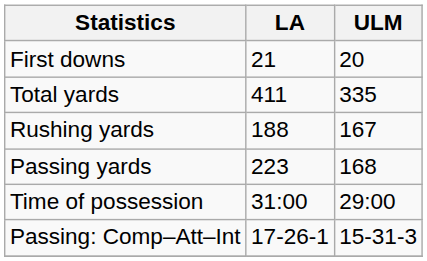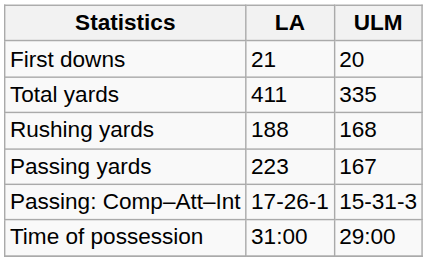Rushing yards | ULM: 167 -> 168
Passing yards | ULM: 168 -> 167
rows swapped: Passing: Comp–Att–Int <-> Time of possession
